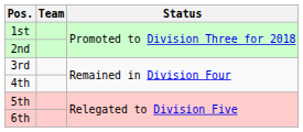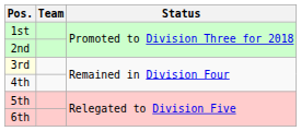3rd | Pos.: no background -> lightyellow background
